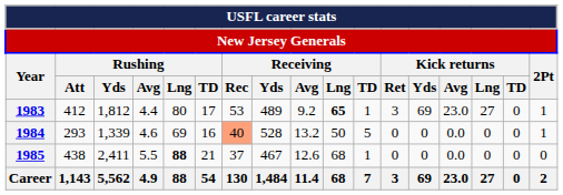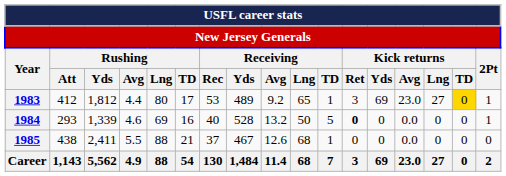1983 | Receiving / Lng: bold -> normal
1983 | Kick returns / TD: no background -> gold background
1984 | Receiving / Rec: lightsalmon background -> no background
1984 | Kick returns / Ret: normal -> bold
1985 | Rushing / Lng: bold -> normal
